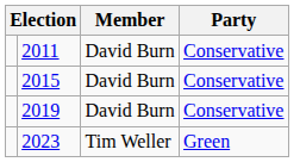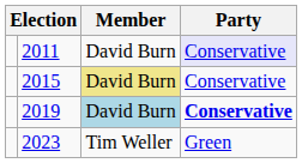2011 | Party: no background -> lavender background
2015 | Member: no background -> khaki background
2019 | Member: no background -> lightblue background
2019 | Party: normal -> bold
